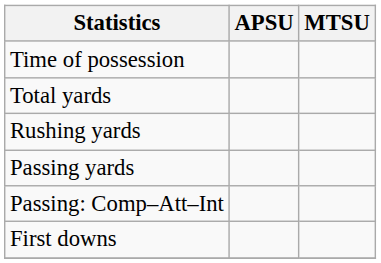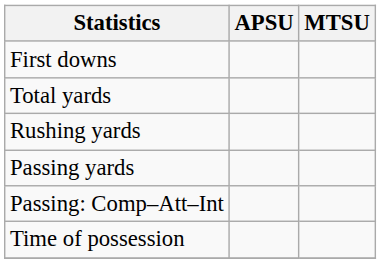rows swapped: First downs <-> Time of possession
